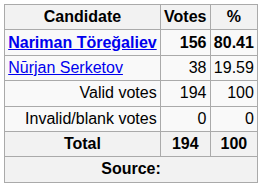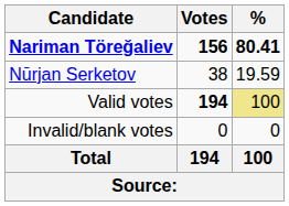Valid votes | Votes: normal -> bold
Valid votes | %: no background -> khaki background
